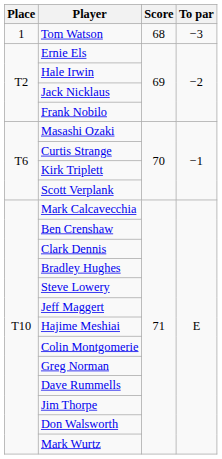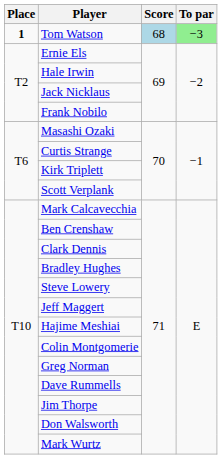Tom Watson | Place: normal -> bold
Tom Watson | Score: no background -> lightblue background
Tom Watson | To par: no background -> lightgreen background
